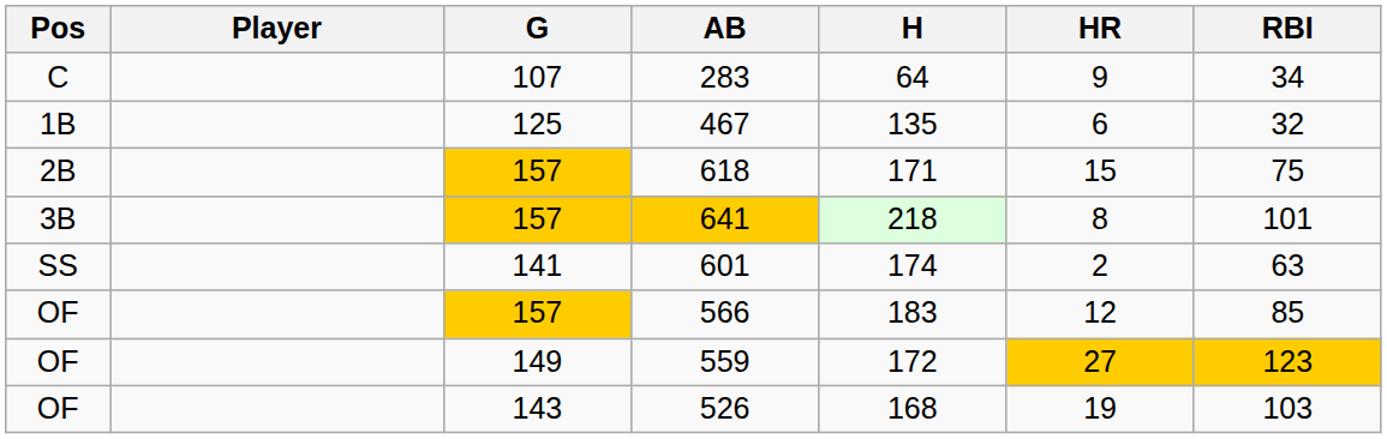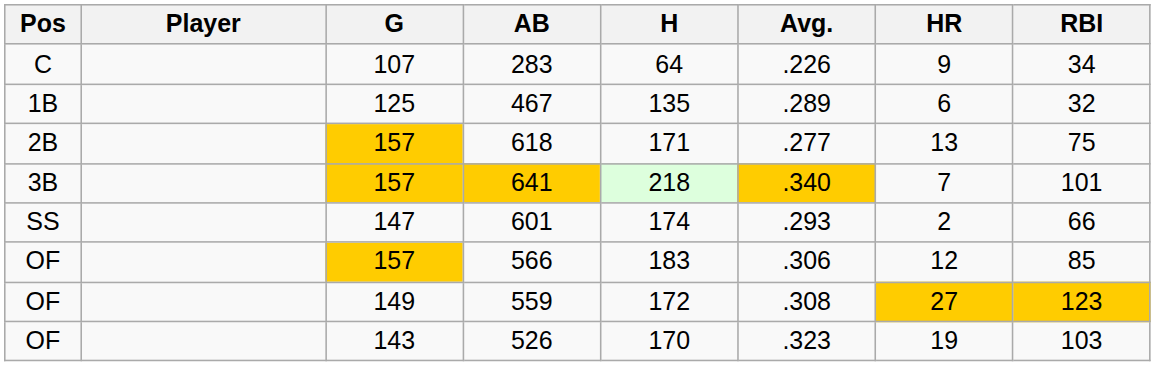+ column: Avg. | .226 | .289 | .277 | .340 | .293 | .306 | .308 | .323
618 | HR: 15 -> 13
641 | HR: 8 -> 7
601 | G: 141 -> 147
601 | RBI: 63 -> 66
526 | H: 168 -> 170
